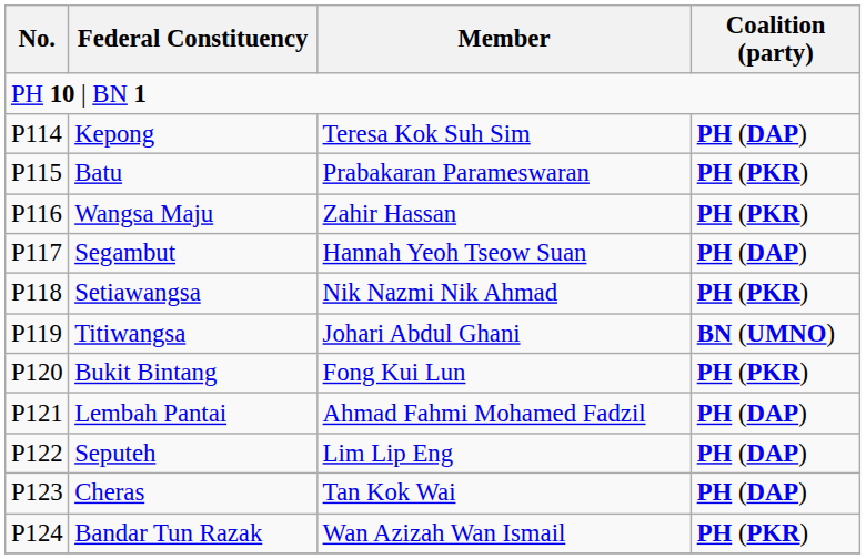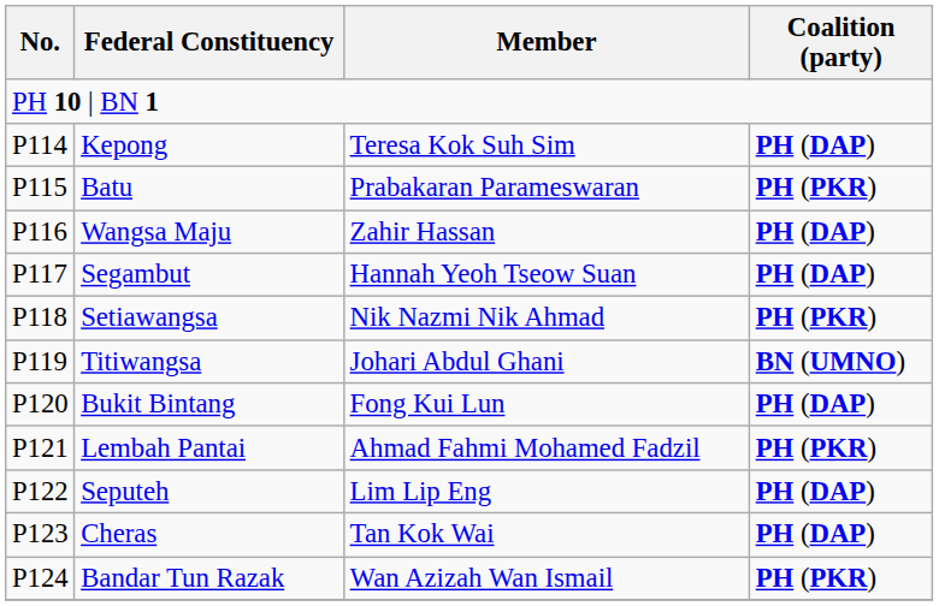Wangsa Maju | Coalition (party): PH (PKR) -> PH (DAP)
Bukit Bintang | Coalition (party): PH (PKR) -> PH (DAP)
Lembah Pantai | Coalition (party): PH (DAP) -> PH (PKR)
